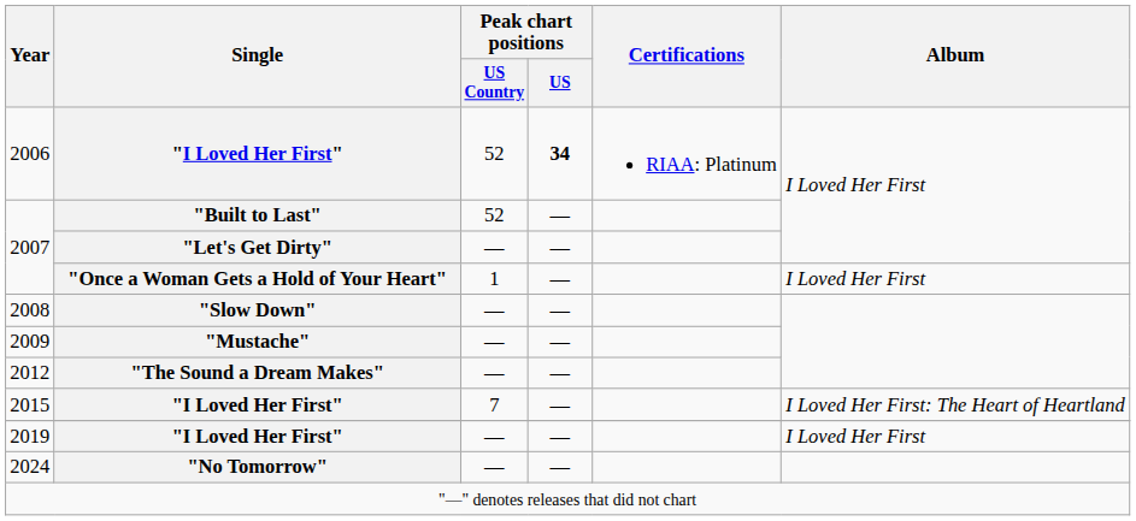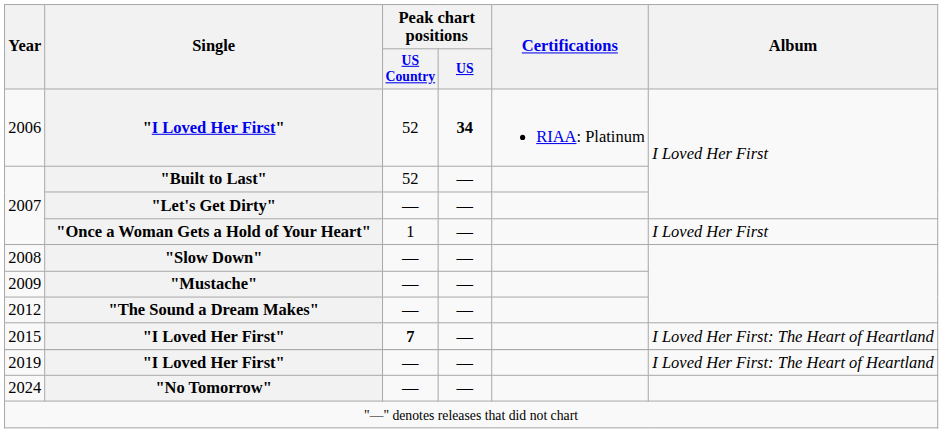2015 | Peak chart positions / US Country: normal -> bold
2019 | Album: I Loved Her First -> I Loved Her First: The Heart of Heartland
